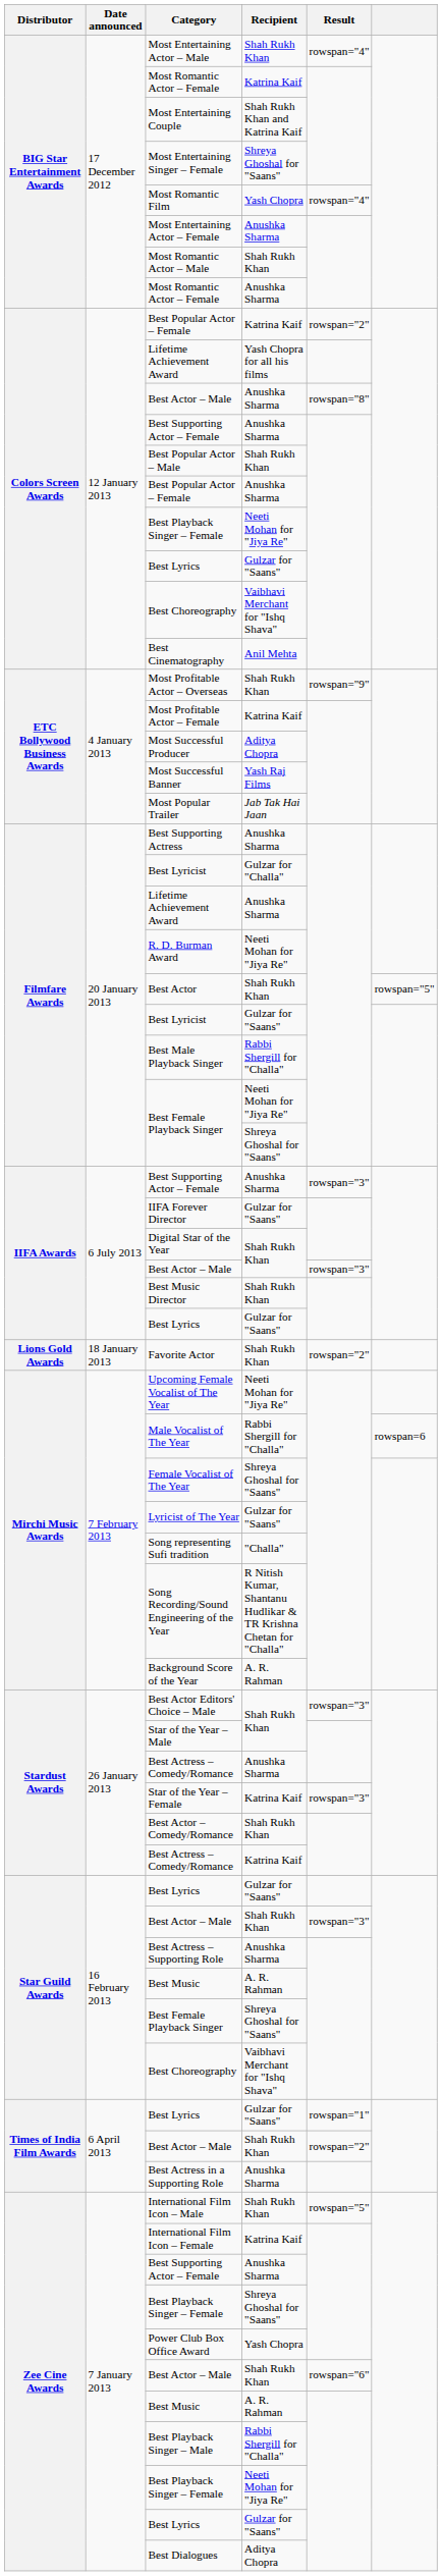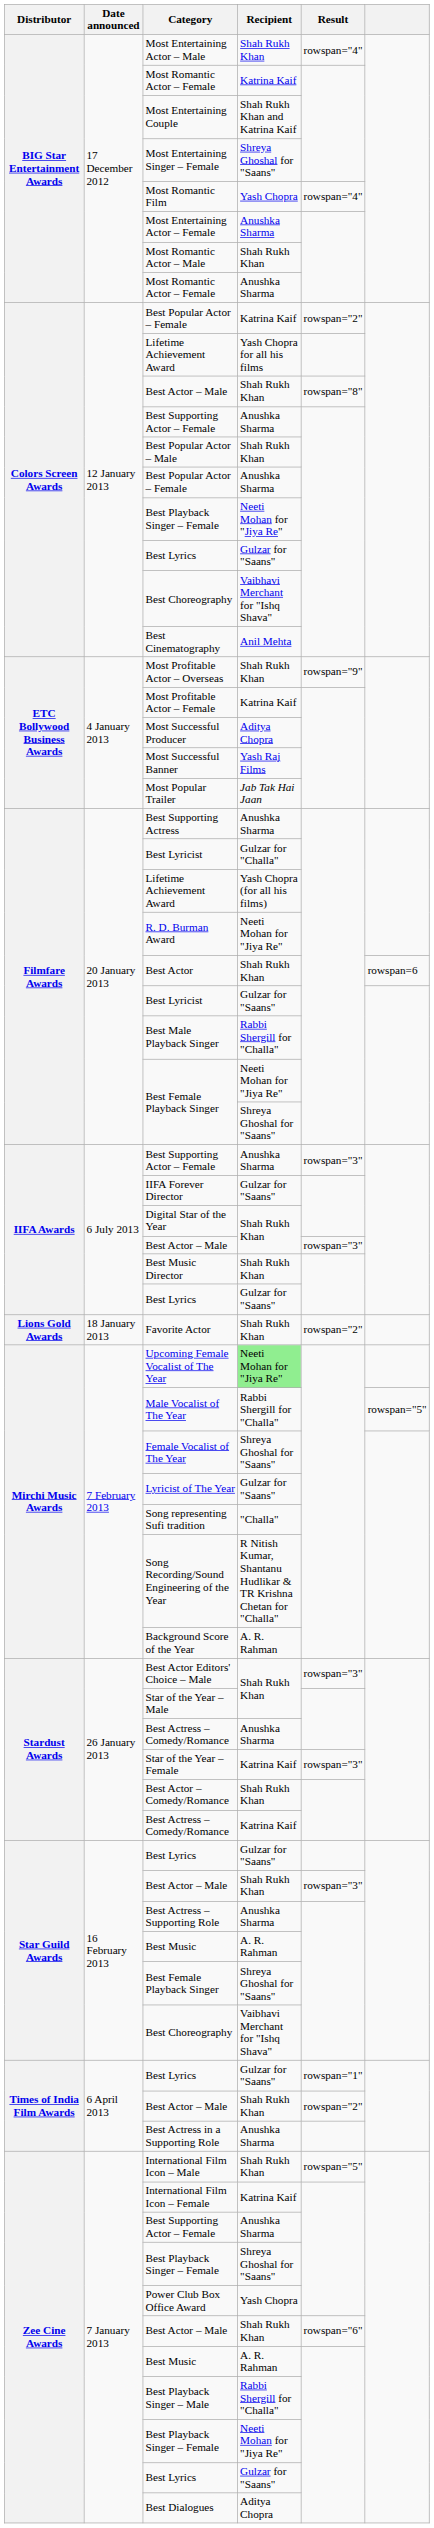Colors Screen Awards / Best Actor – Male | Recipient: Anushka Sharma -> Shah Rukh Khan
Filmfare Awards / Lifetime Achievement Award | Recipient: Anushka Sharma -> Yash Chopra (for all his films)
Best Actor | column 6: rowspan="5" -> rowspan=6
Upcoming Female Vocalist of The Year | Recipient: no background -> lightgreen background
Male Vocalist of The Year | column 6: rowspan=6 -> rowspan="5"
